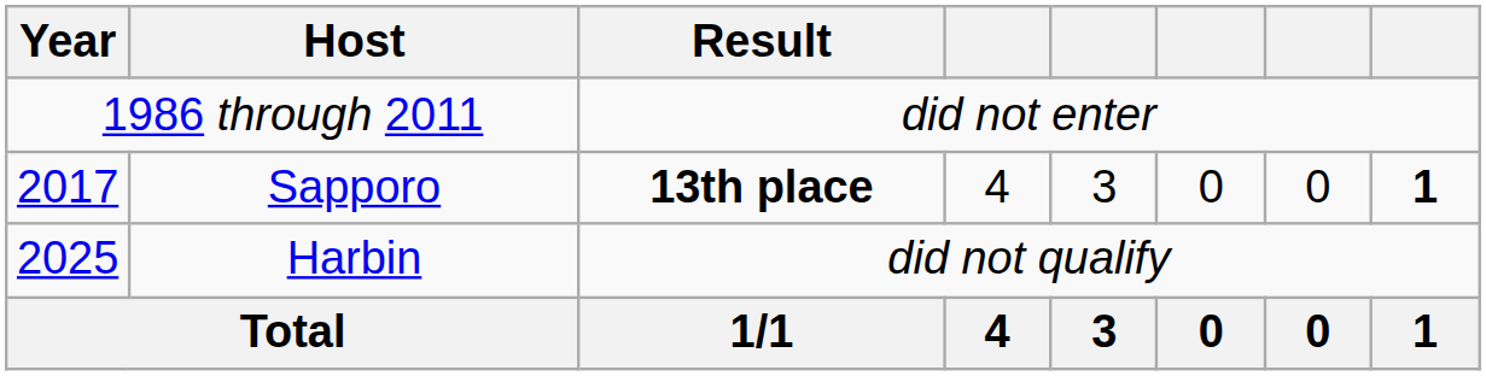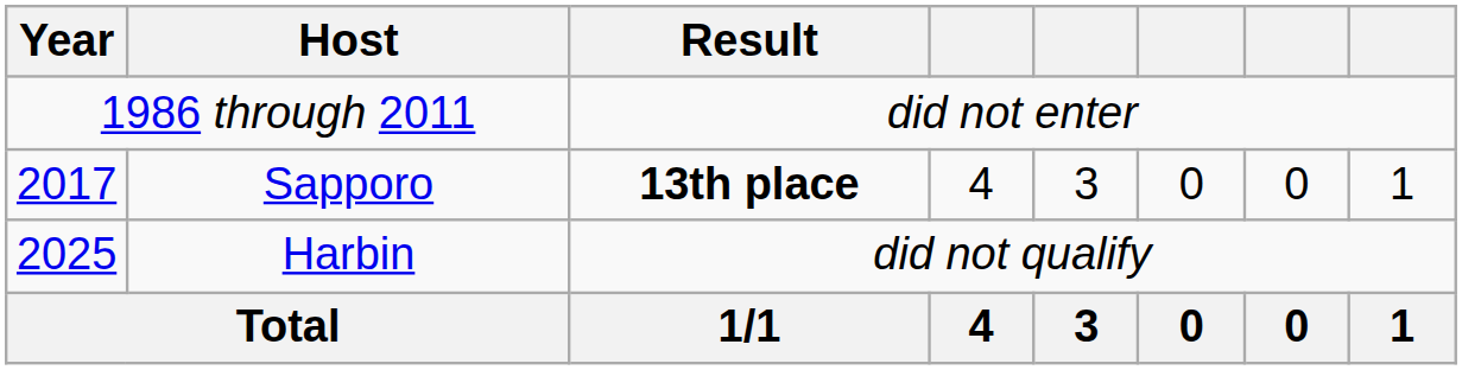Sapporo | column 8: bold -> normal
